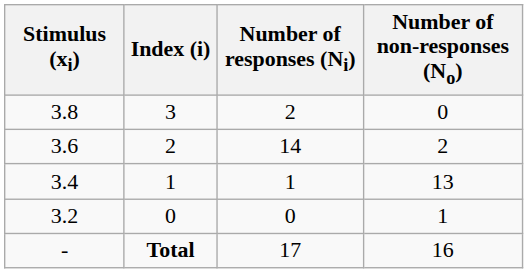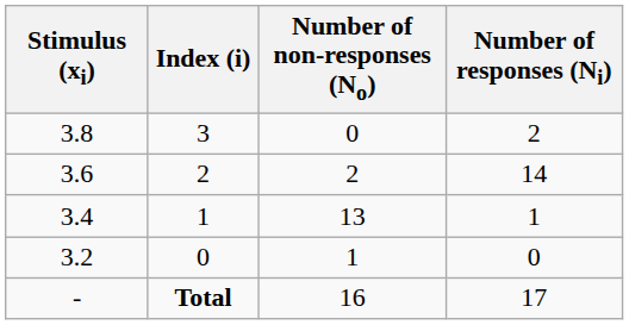columns swapped: Number of responses (Ni) <-> Number of non-responses (No)
